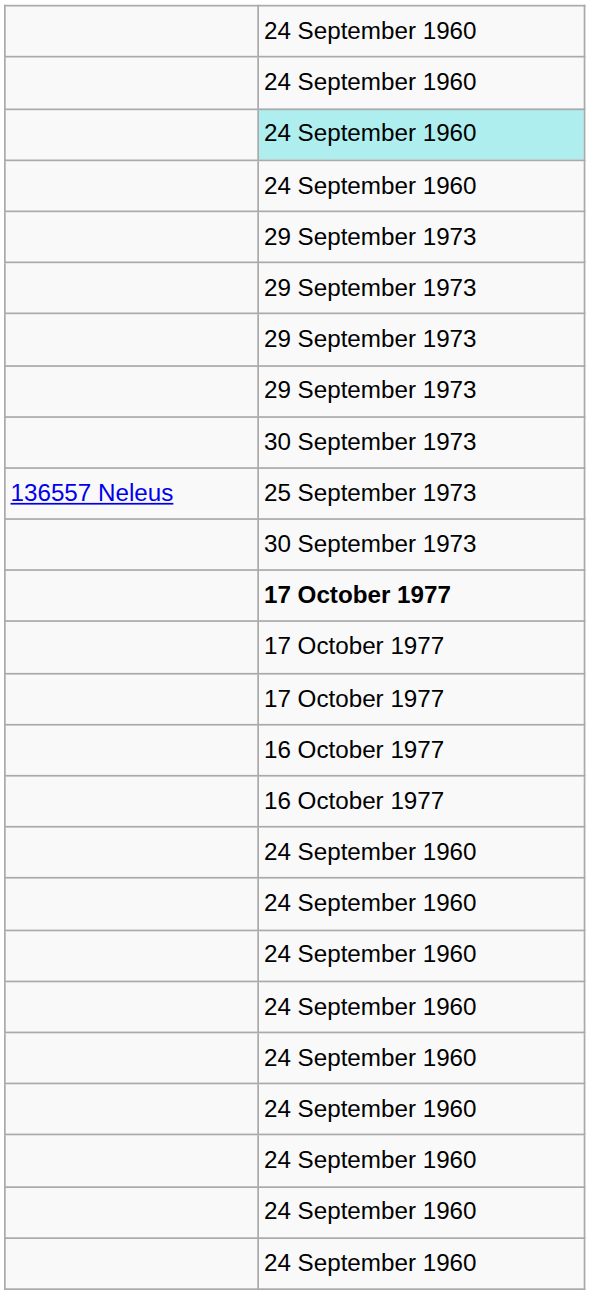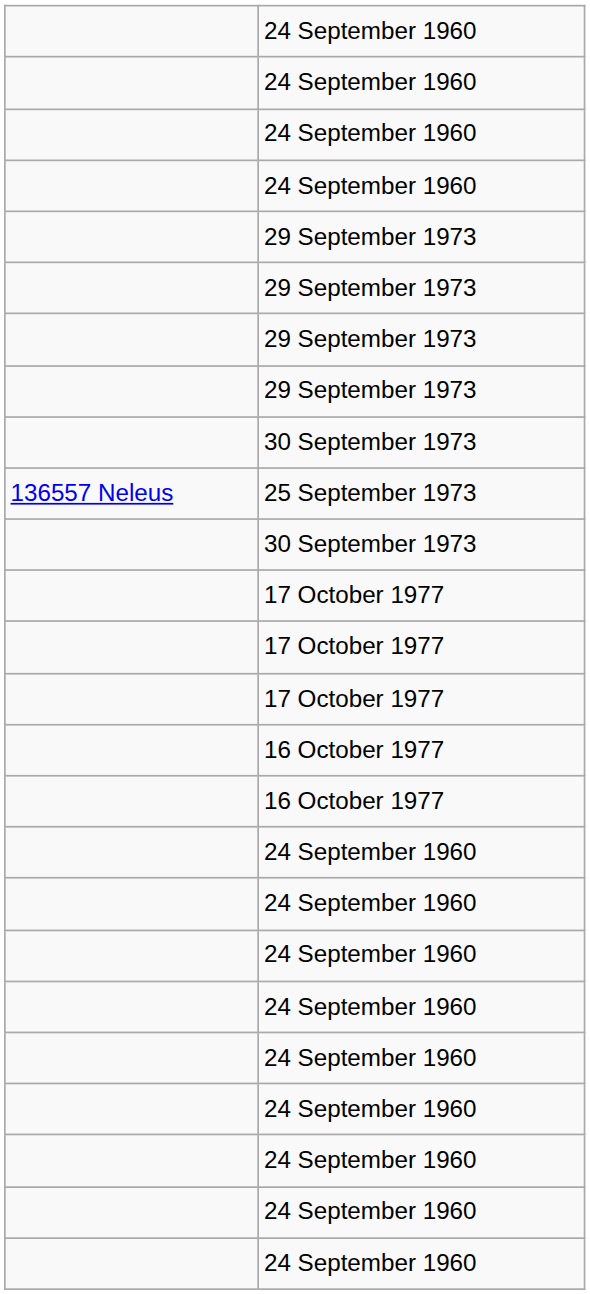row 3 | column 2: paleturquoise background -> no background
row 12 | column 2: bold -> normal
